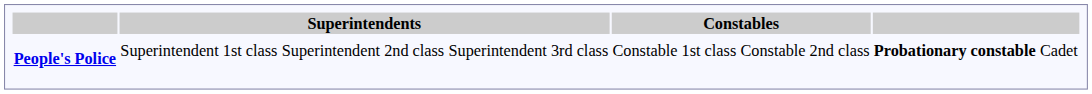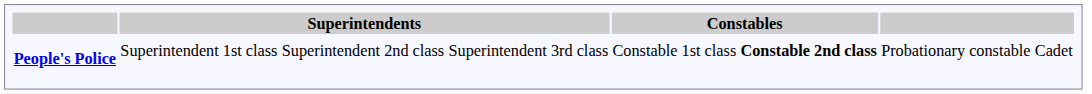Superintendent 1st class | column 6: normal -> bold
Superintendent 1st class | column 7: bold -> normal
